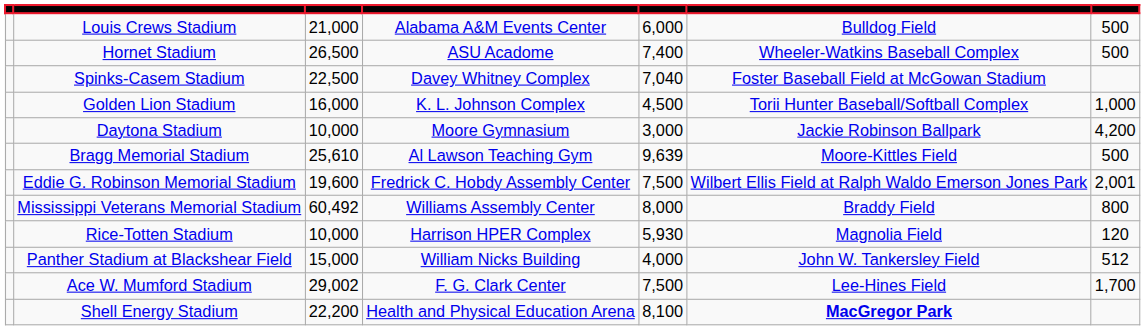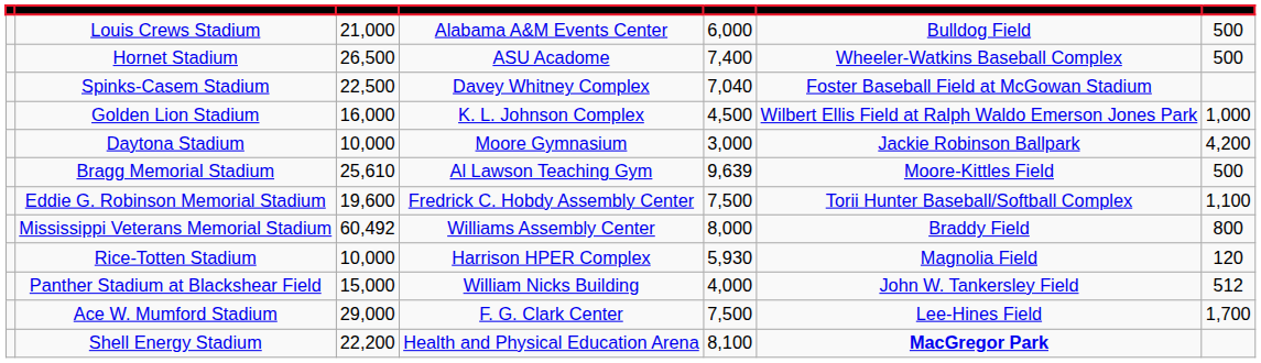Golden Lion Stadium | column 6: Torii Hunter Baseball/Softball Complex -> Wilbert Ellis Field at Ralph Waldo Emerson Jones Park
Eddie G. Robinson Memorial Stadium | column 6: Wilbert Ellis Field at Ralph Waldo Emerson Jones Park -> Torii Hunter Baseball/Softball Complex
Eddie G. Robinson Memorial Stadium | column 7: 2,001 -> 1,100
Ace W. Mumford Stadium | column 3: 29,002 -> 29,000
